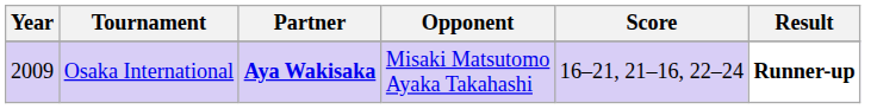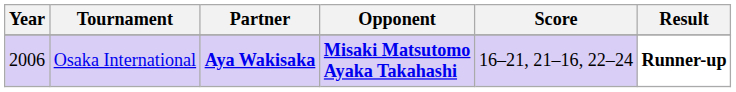Osaka International | Year: 2009 -> 2006
Osaka International | Opponent: normal -> bold
